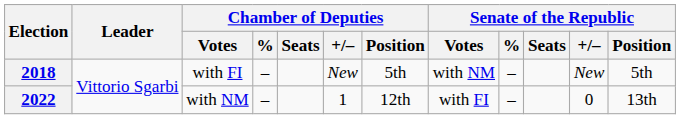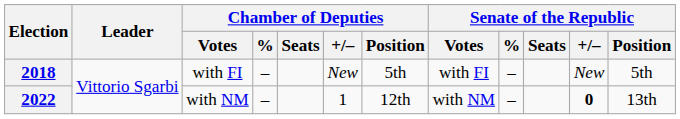2018 | Senate of the Republic / Votes: with NM -> with FI
2022 | Senate of the Republic / Votes: with FI -> with NM
2022 | Senate of the Republic / +/–: normal -> bold
